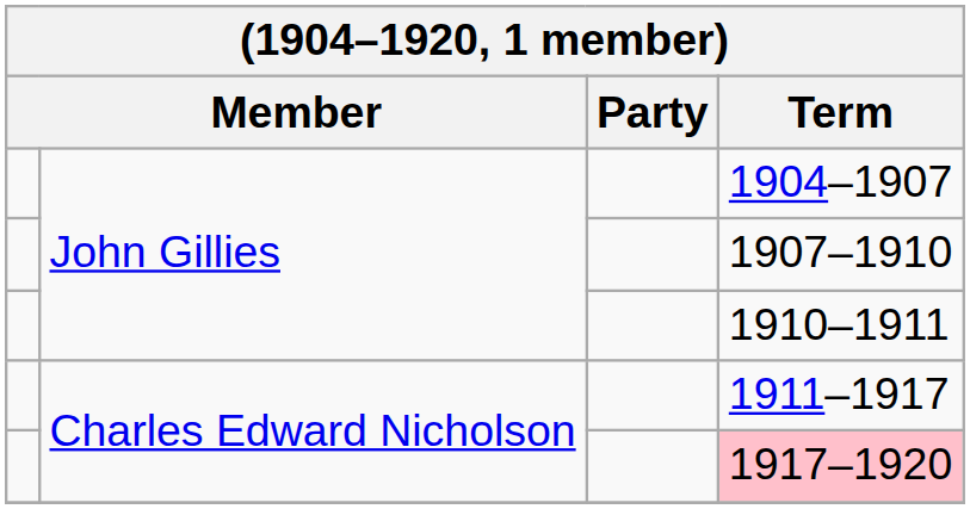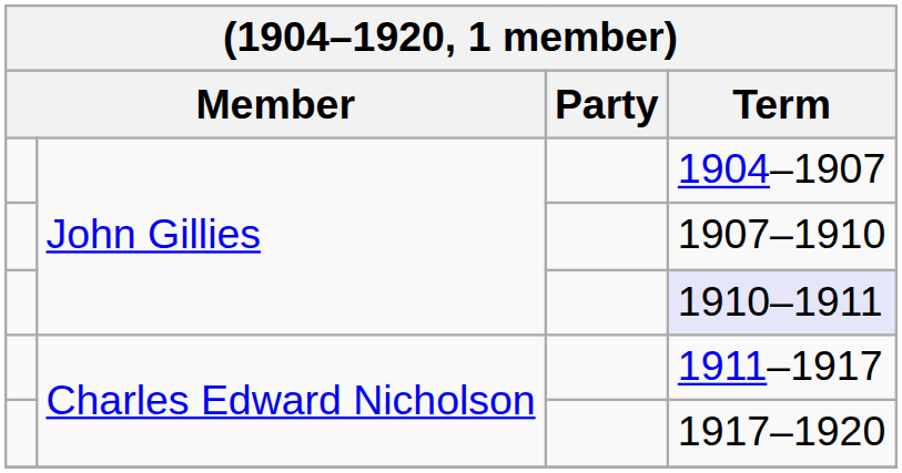1910–1911 | Term: no background -> lavender background
1917–1920 | Term: pink background -> no background
